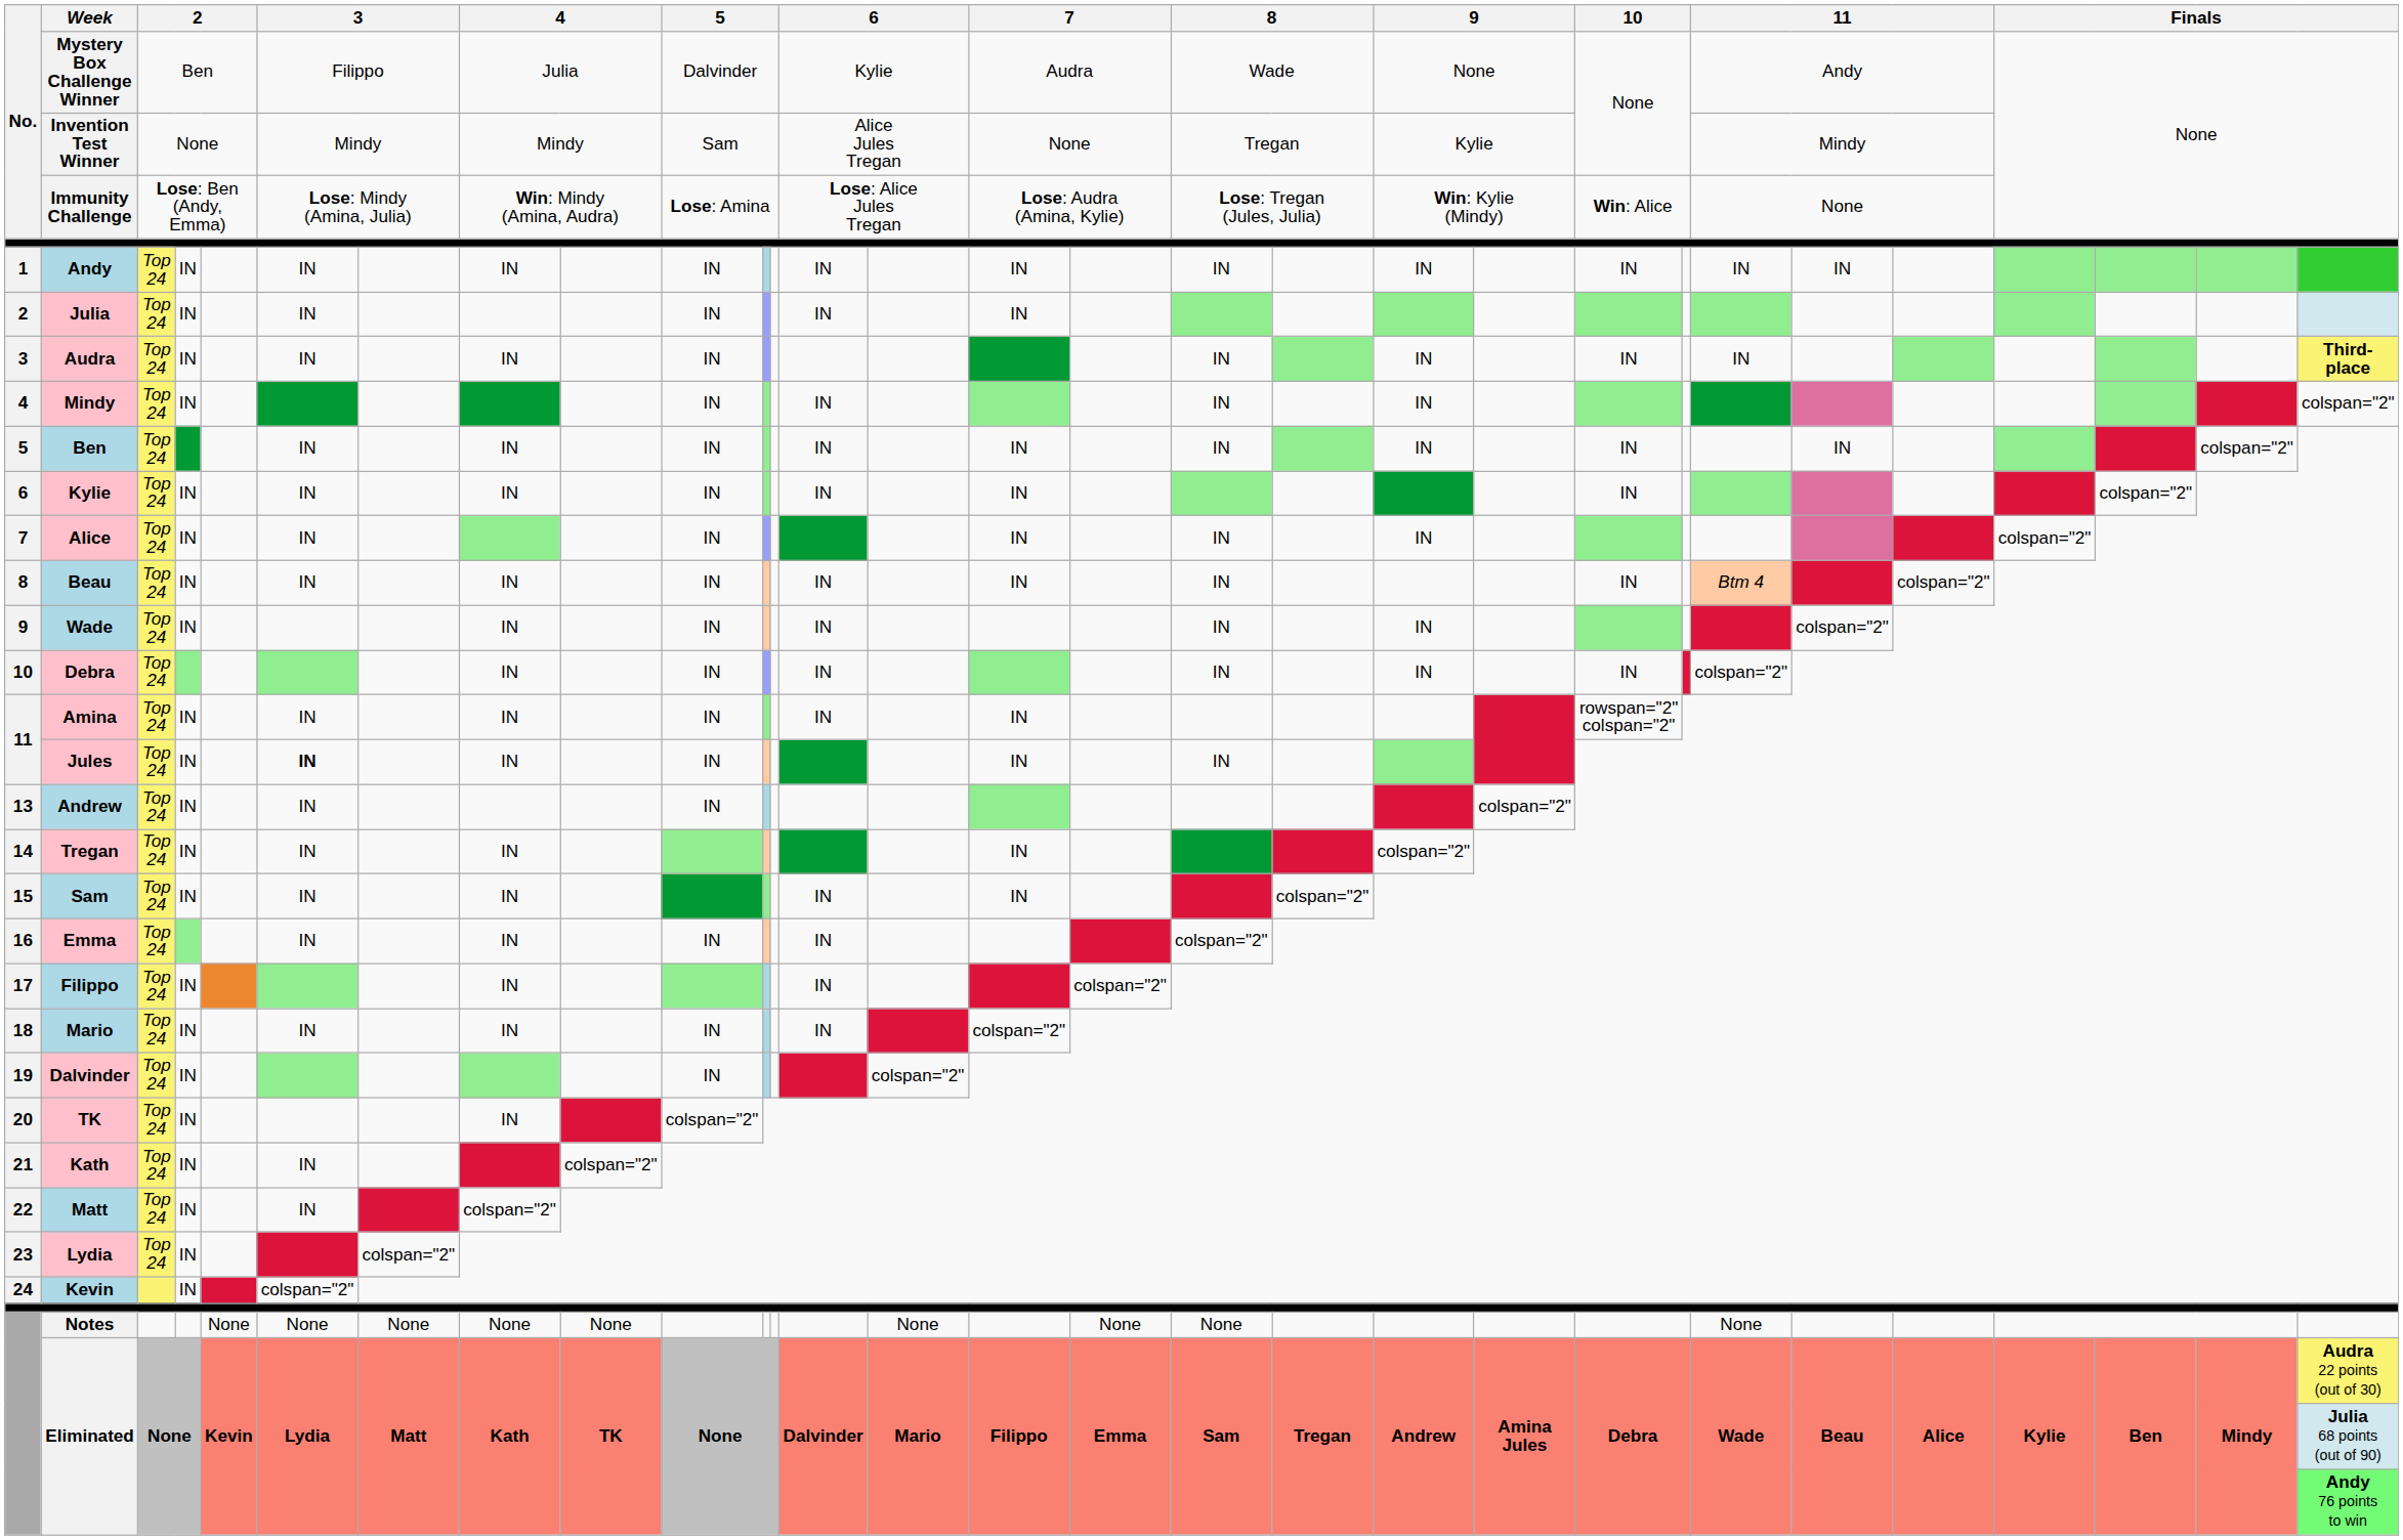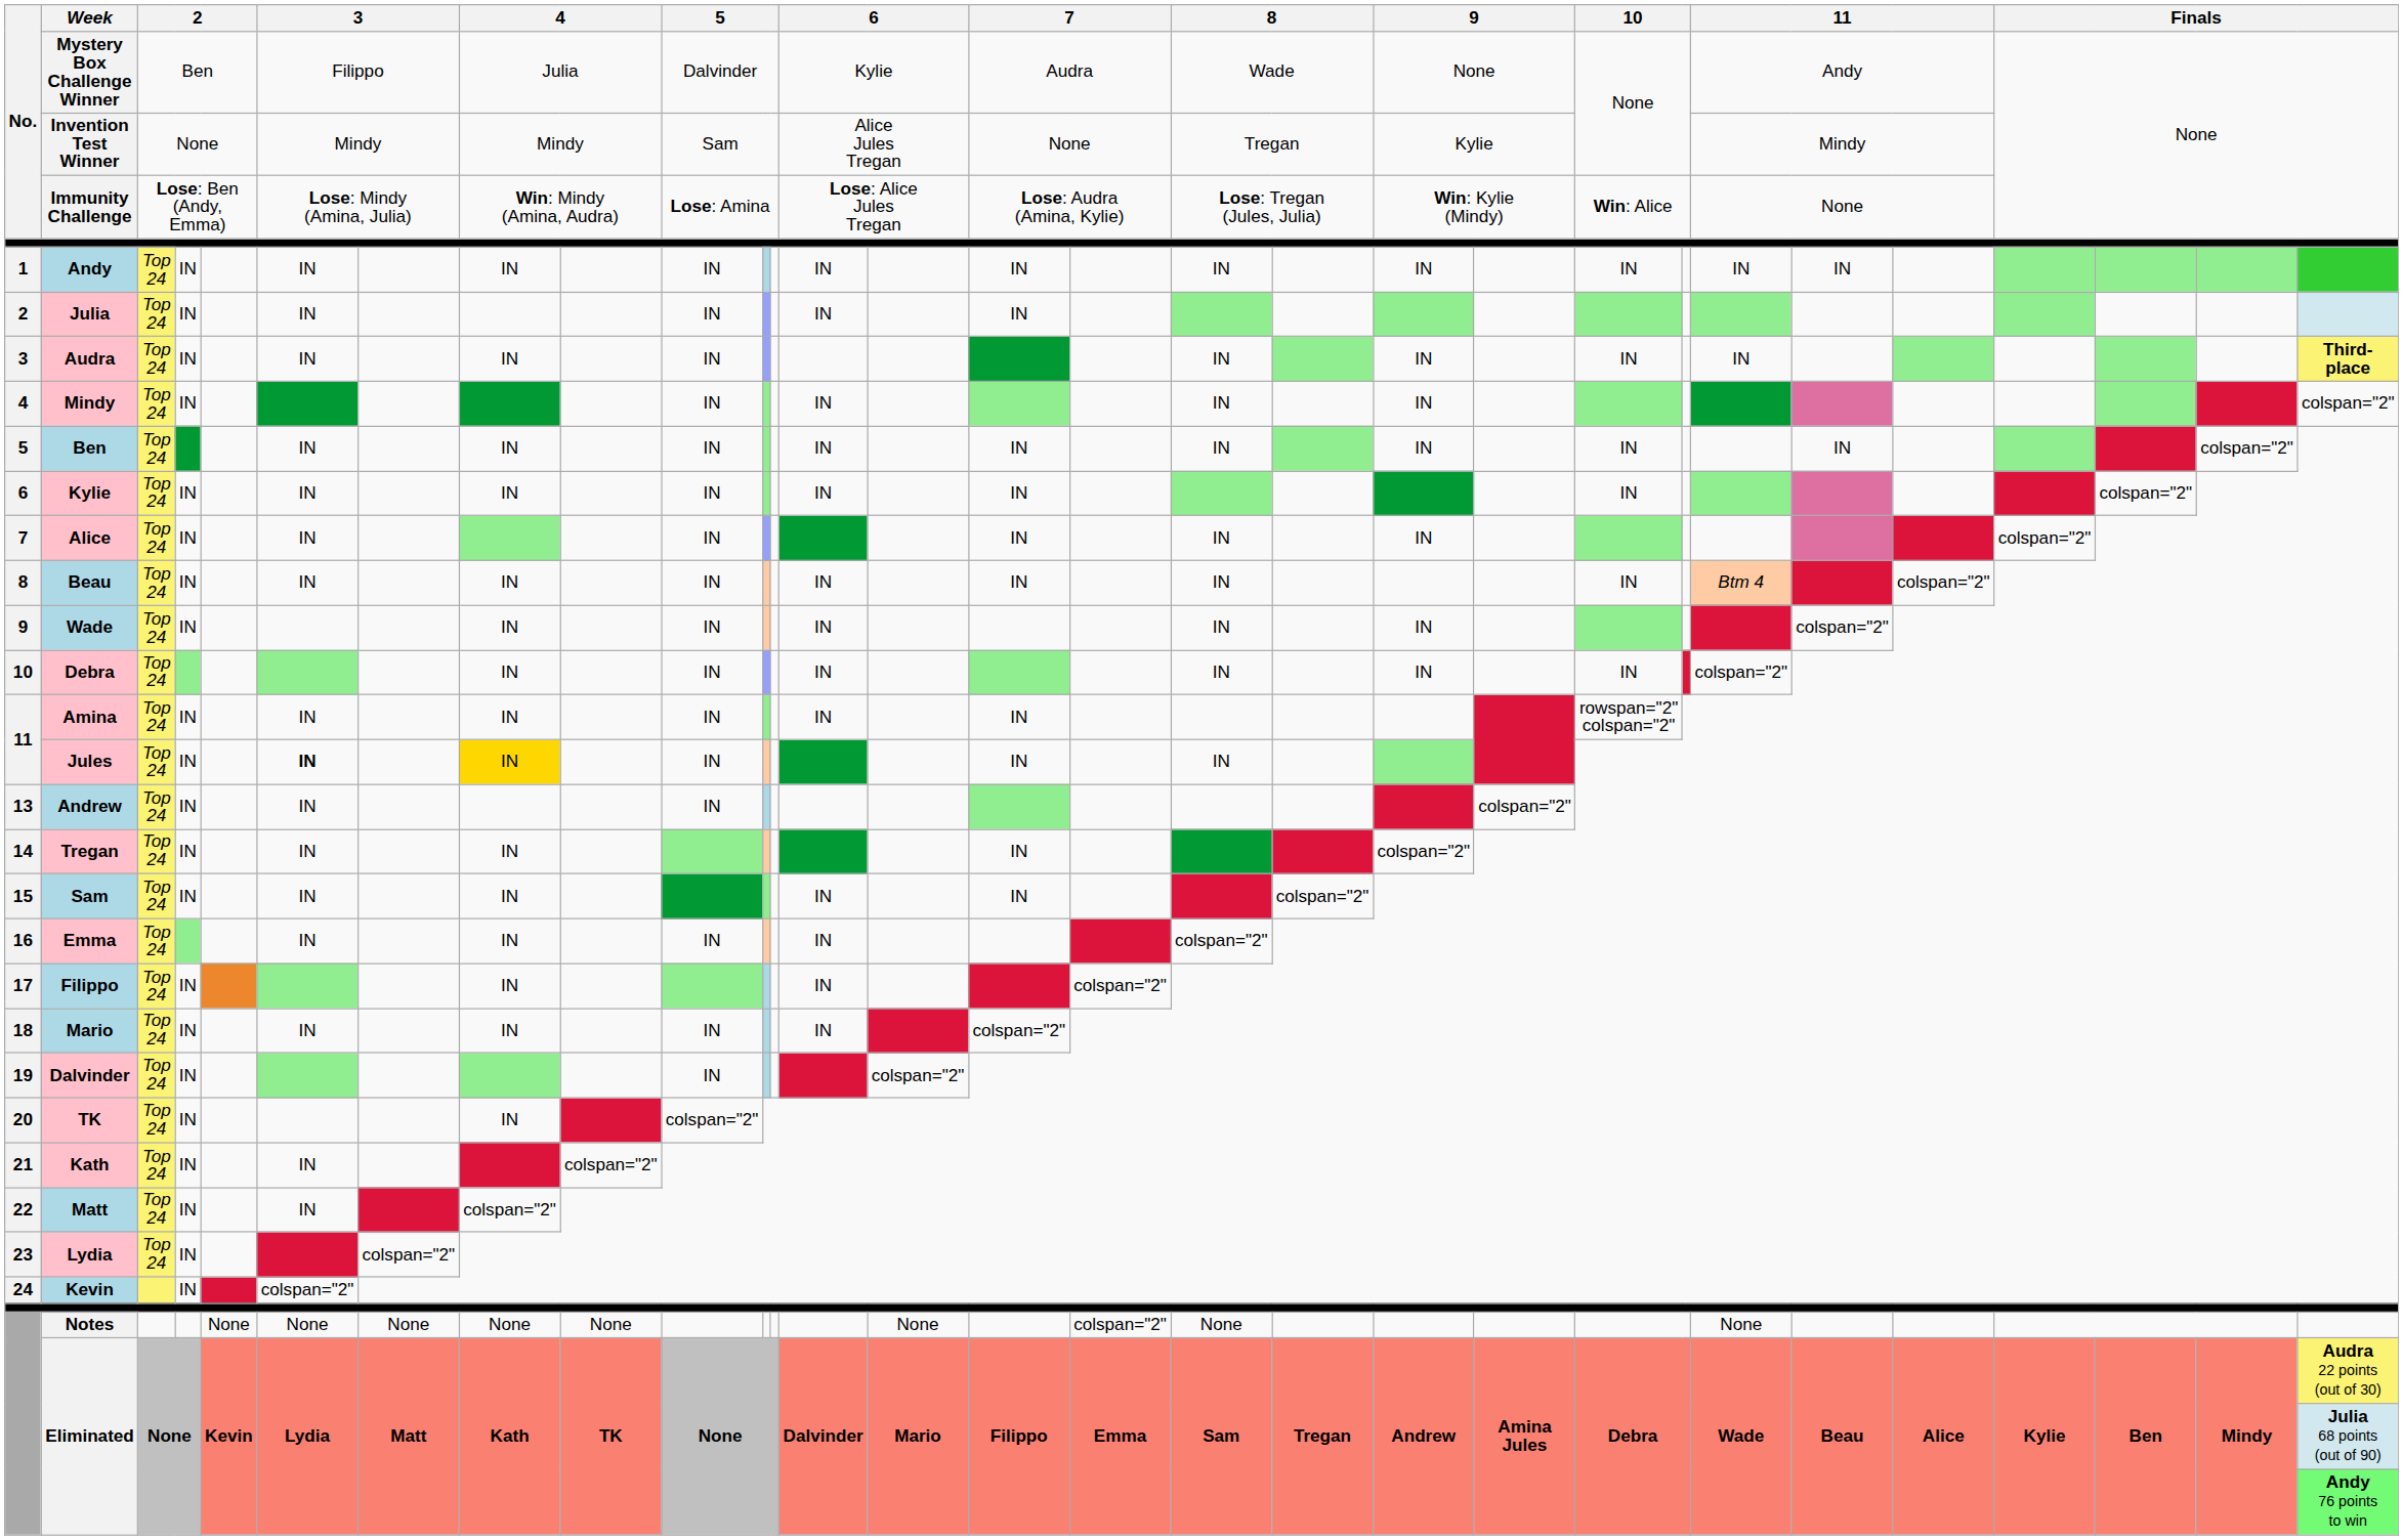Jules | column 8: no background -> gold background
Notes | column 16: None -> colspan="2"
